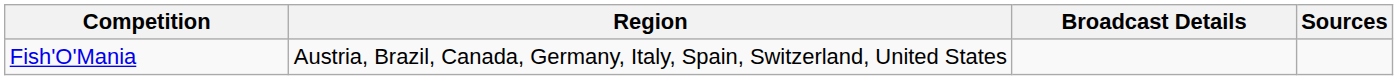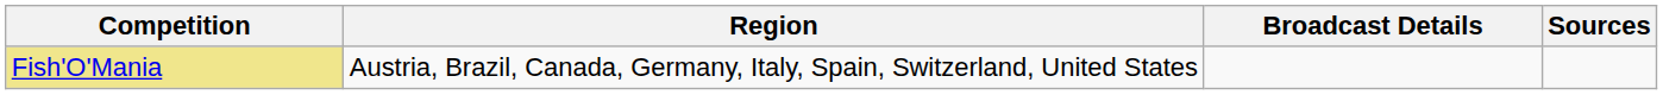Fish'O'Mania | Competition: no background -> khaki background
